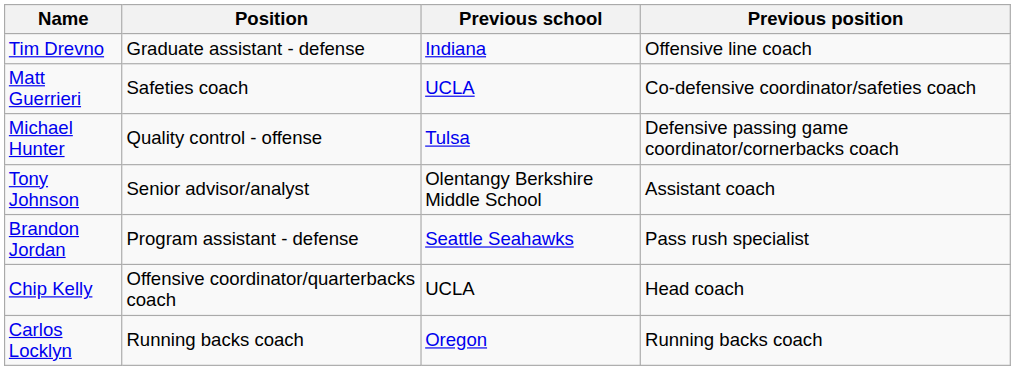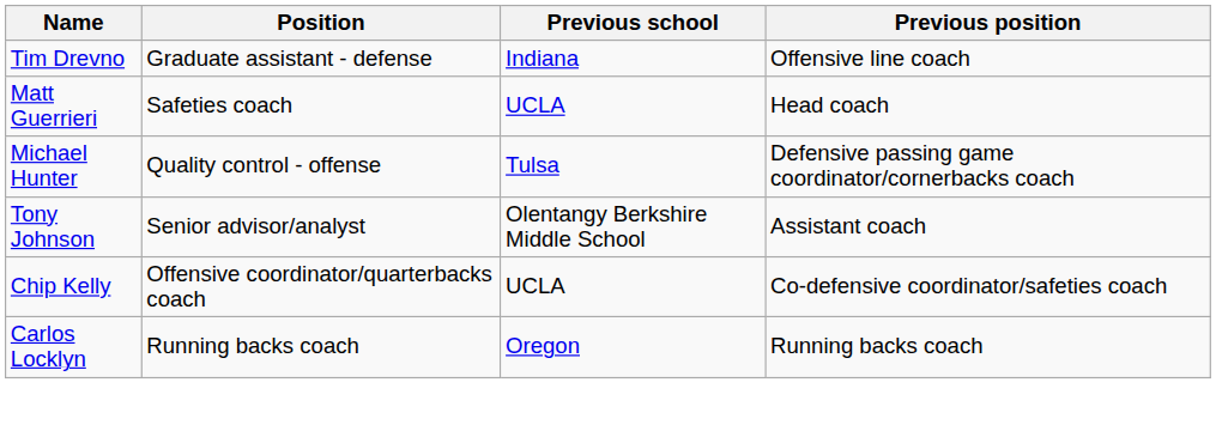Matt Guerrieri | Previous position: Co-defensive coordinator/safeties coach -> Head coach
- row: Brandon Jordan | Program assistant - defense | Seattle Seahawks | Pass rush specialist
Chip Kelly | Previous position: Head coach -> Co-defensive coordinator/safeties coach
